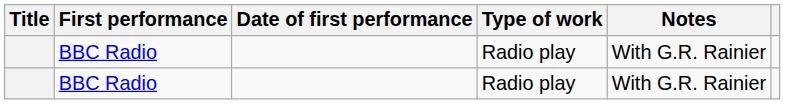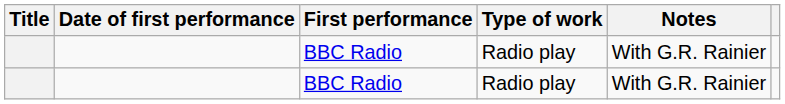columns swapped: First performance <-> Date of first performance
